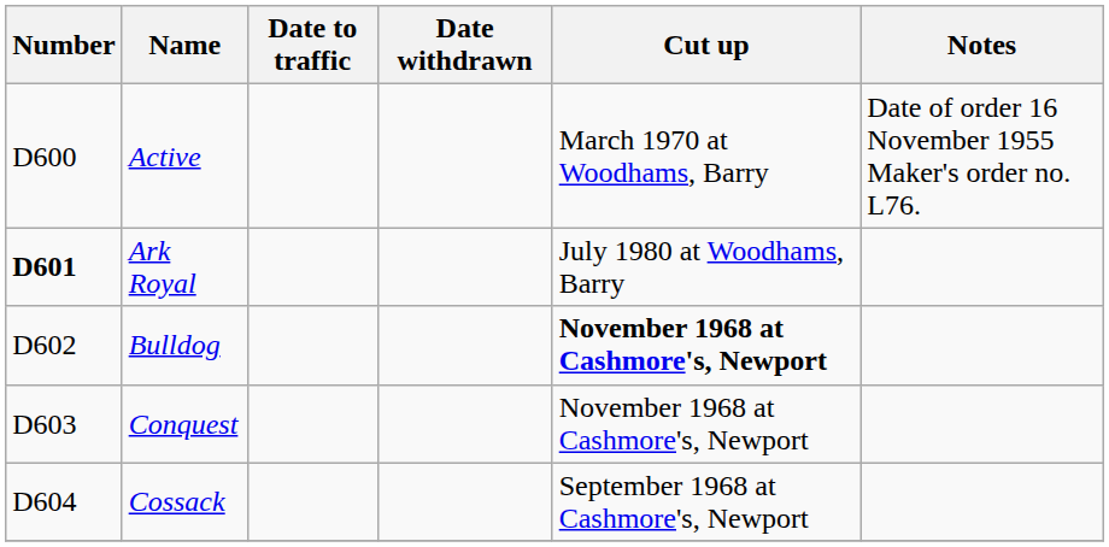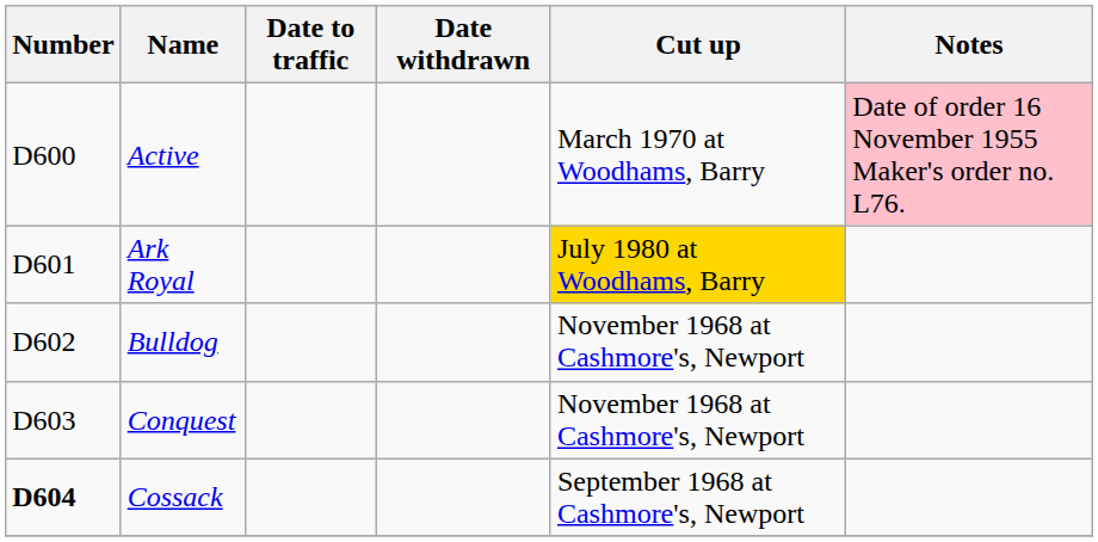Active | Notes: no background -> pink background
Ark Royal | Number: bold -> normal
Ark Royal | Cut up: no background -> gold background
Bulldog | Cut up: bold -> normal
Cossack | Number: normal -> bold
